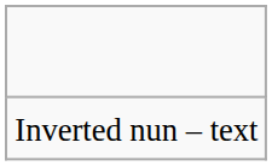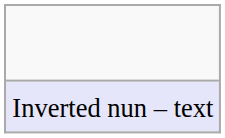row 2 | column 1: no background -> lavender background
